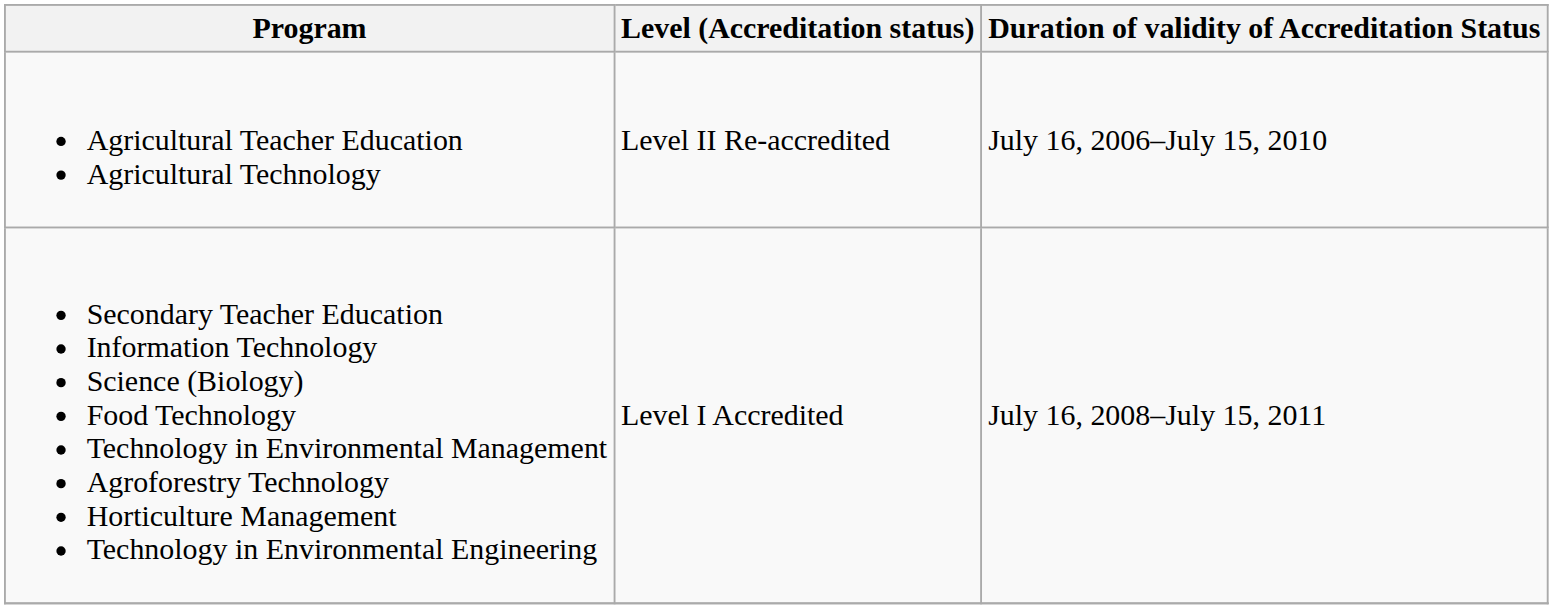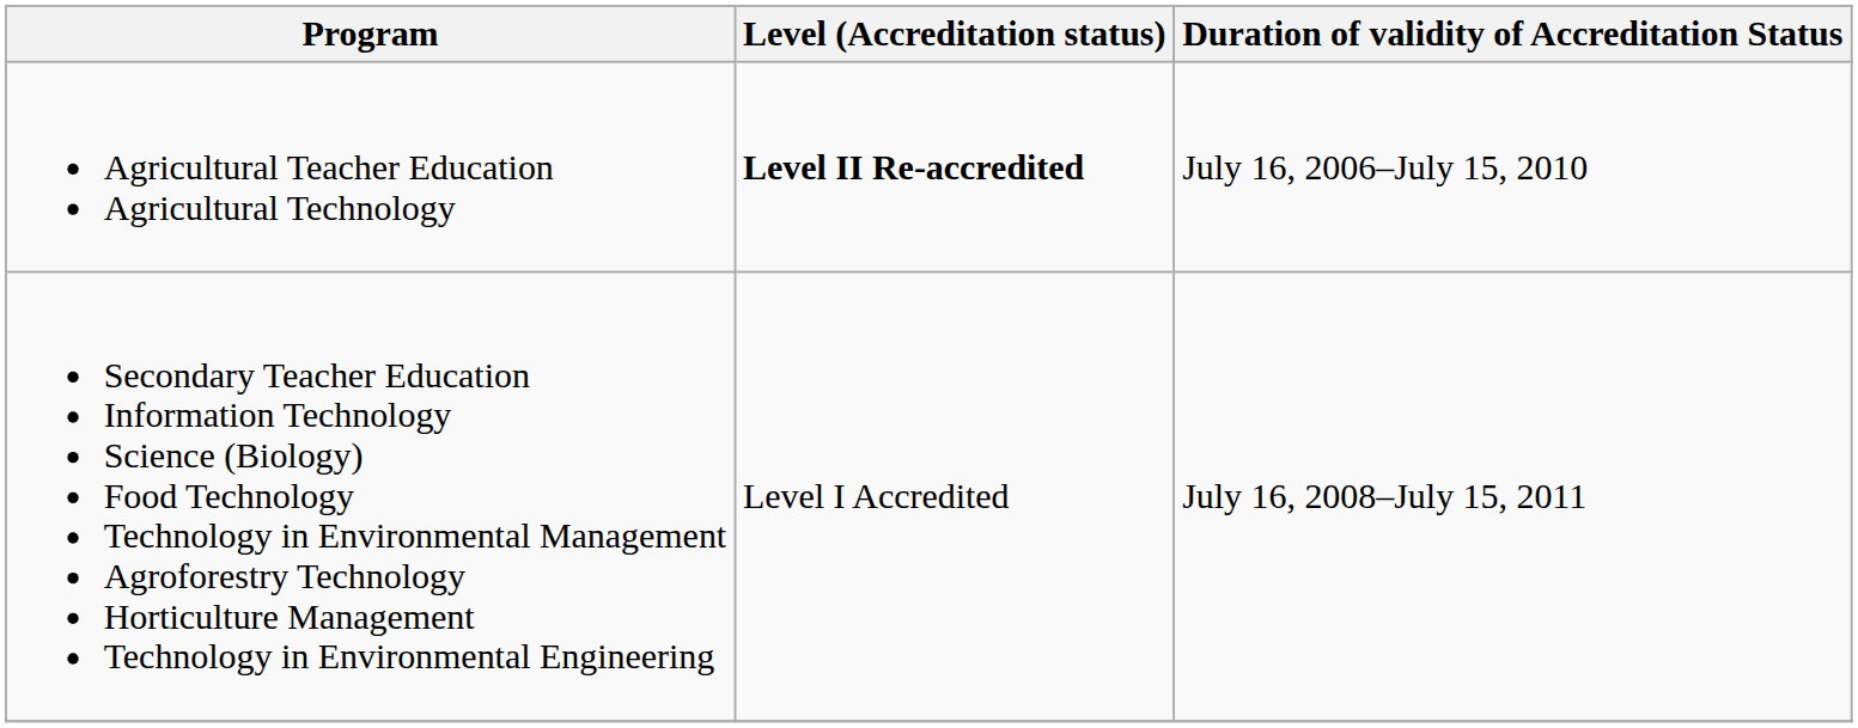Agricultural Teacher Education Agricultural Technology | Level (Accreditation status): normal -> bold
